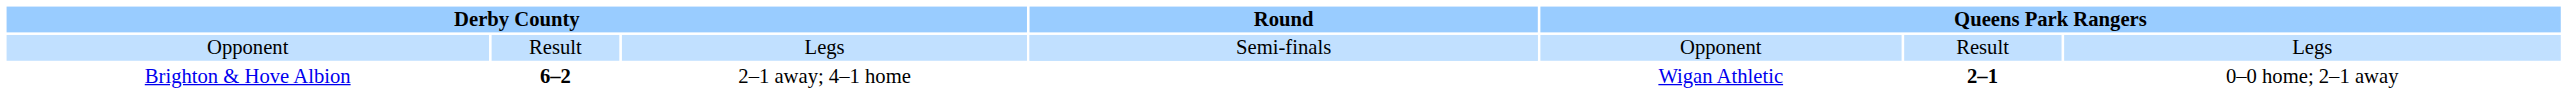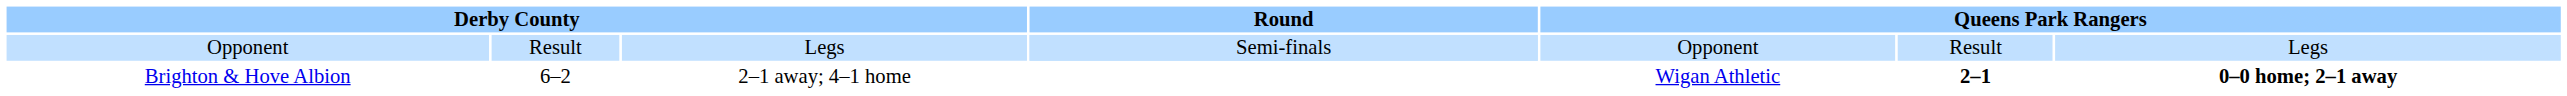Brighton & Hove Albion | column 2: bold -> normal
Brighton & Hove Albion | column 7: normal -> bold
